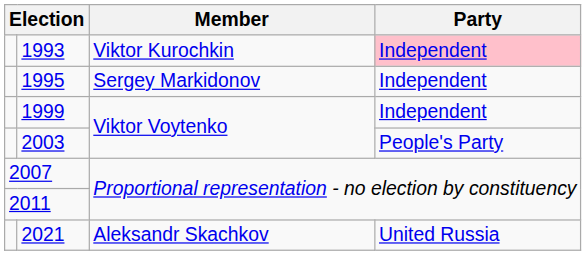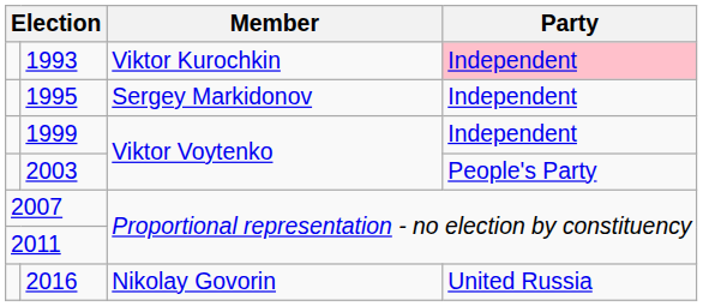+ row: 2016 | Nikolay Govorin | United Russia
- row: 2021 | Aleksandr Skachkov | United Russia
